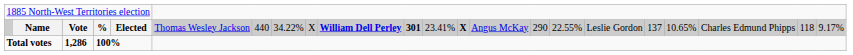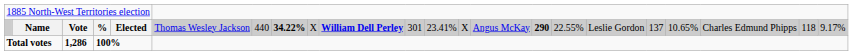row 2 | column 8: normal -> bold
row 2 | column 11: bold -> normal
row 2 | column 13: bold -> normal
row 2 | column 15: normal -> bold
